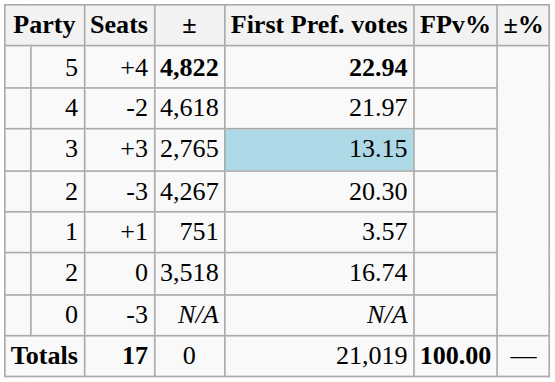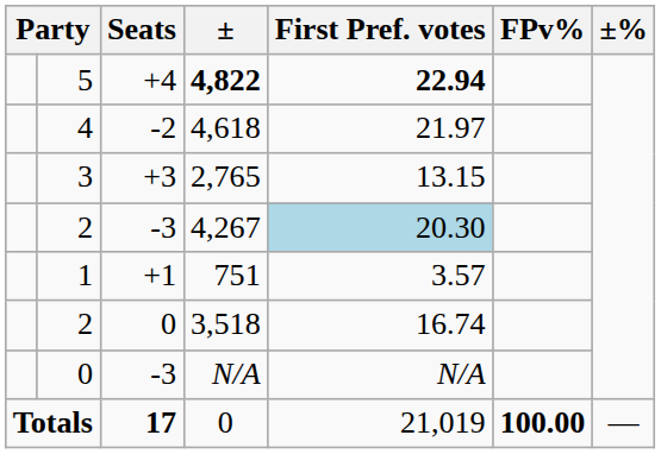2,765 | First Pref. votes: lightblue background -> no background
4,267 | First Pref. votes: no background -> lightblue background
